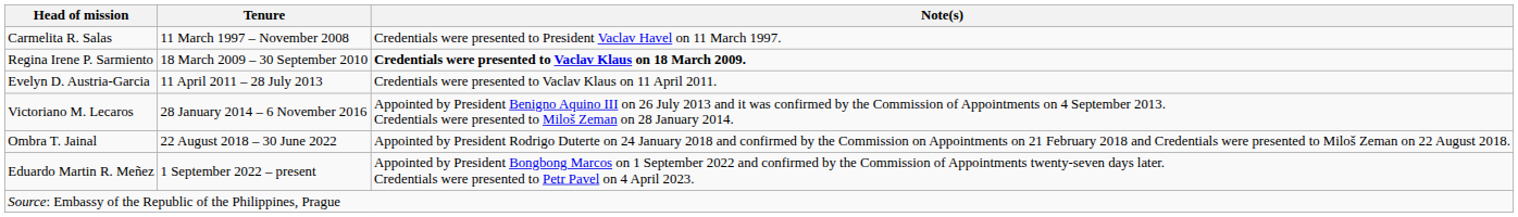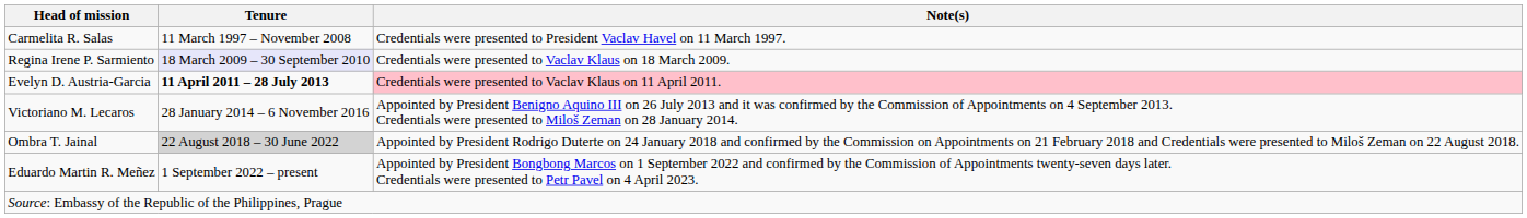Regina Irene P. Sarmiento | Tenure: no background -> lavender background
Regina Irene P. Sarmiento | Note(s): bold -> normal
Evelyn D. Austria-Garcia | Tenure: normal -> bold
Evelyn D. Austria-Garcia | Note(s): no background -> pink background
Ombra T. Jainal | Tenure: no background -> lightgrey background
